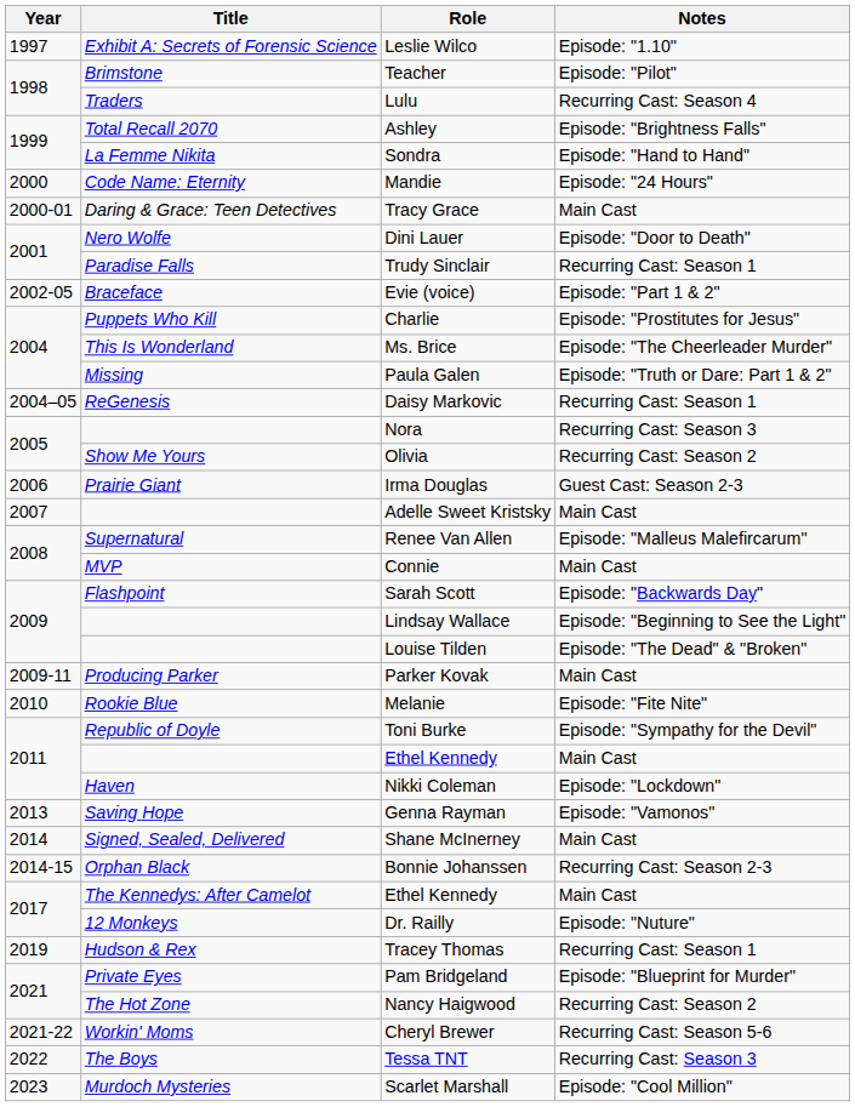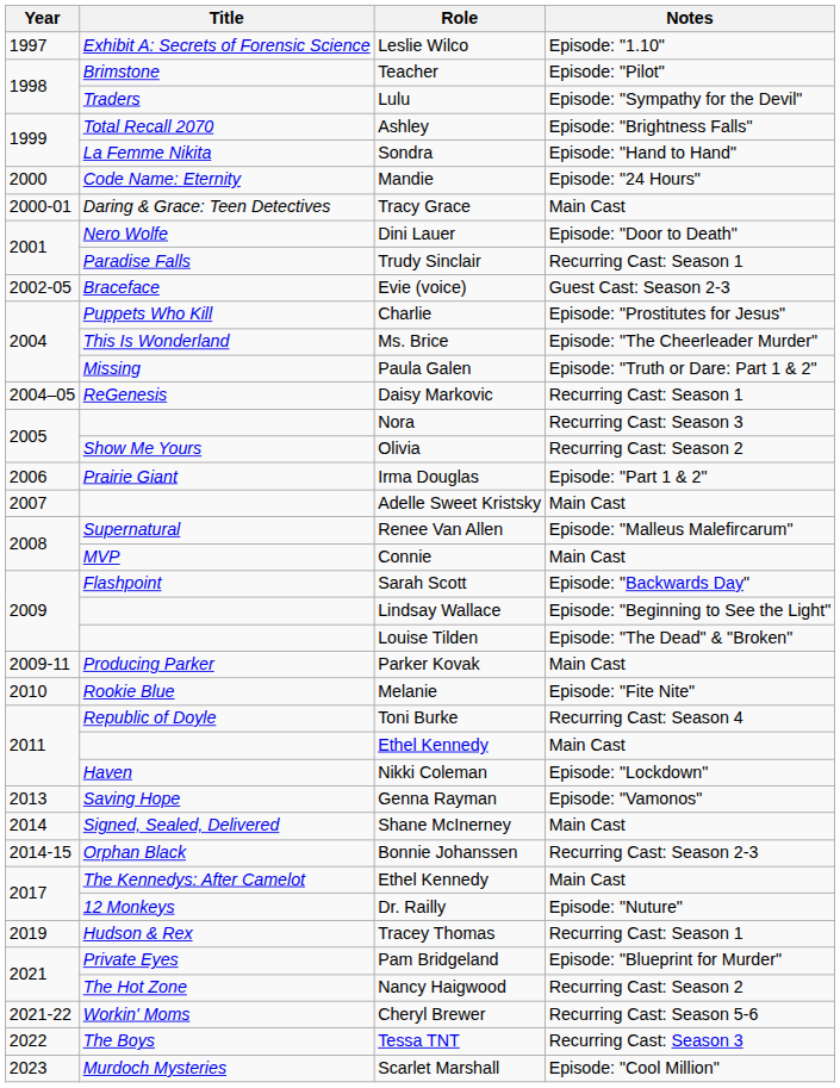Lulu | Notes: Recurring Cast: Season 4 -> Episode: "Sympathy for the Devil"
Evie (voice) | Notes: Episode: "Part 1 & 2" -> Guest Cast: Season 2-3
Irma Douglas | Notes: Guest Cast: Season 2-3 -> Episode: "Part 1 & 2"
Toni Burke | Notes: Episode: "Sympathy for the Devil" -> Recurring Cast: Season 4
